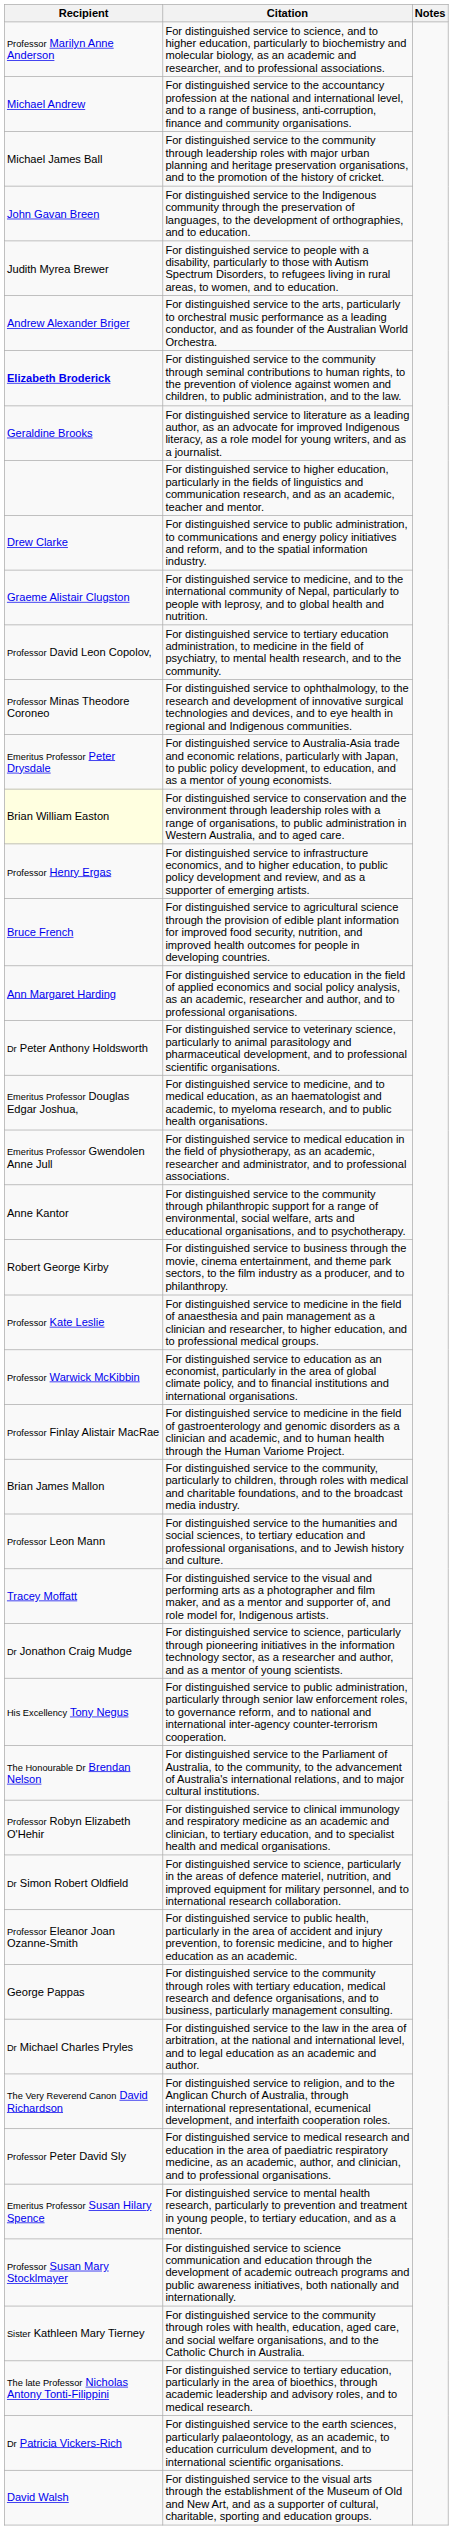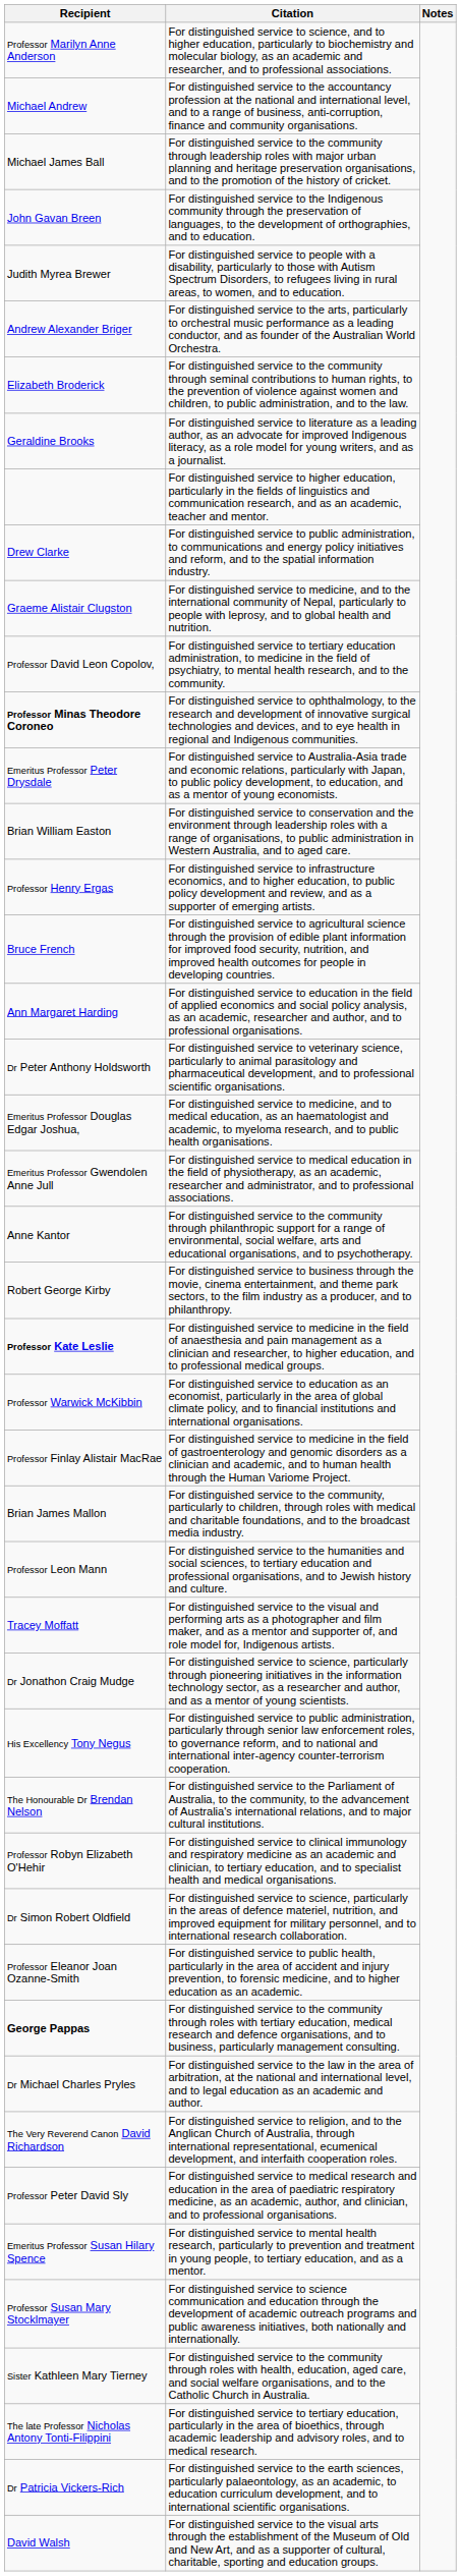Elizabeth Broderick | Recipient: bold -> normal
Professor Minas Theodore Coroneo | Recipient: normal -> bold
Brian William Easton | Recipient: lightyellow background -> no background
Professor Kate Leslie | Recipient: normal -> bold
George Pappas | Recipient: normal -> bold
